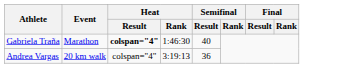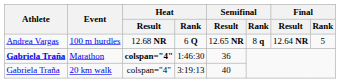+ row: Andrea Vargas | 100 m hurdles | 12.68 NR | 6 Q | 12.65 NR | 8 q | 12.64 NR | 5
Marathon | Athlete: normal -> bold
Marathon | Semifinal / Result: 40 -> 36
20 km walk | Athlete: Andrea Vargas -> Gabriela Traña
20 km walk | Semifinal / Result: 36 -> 40
